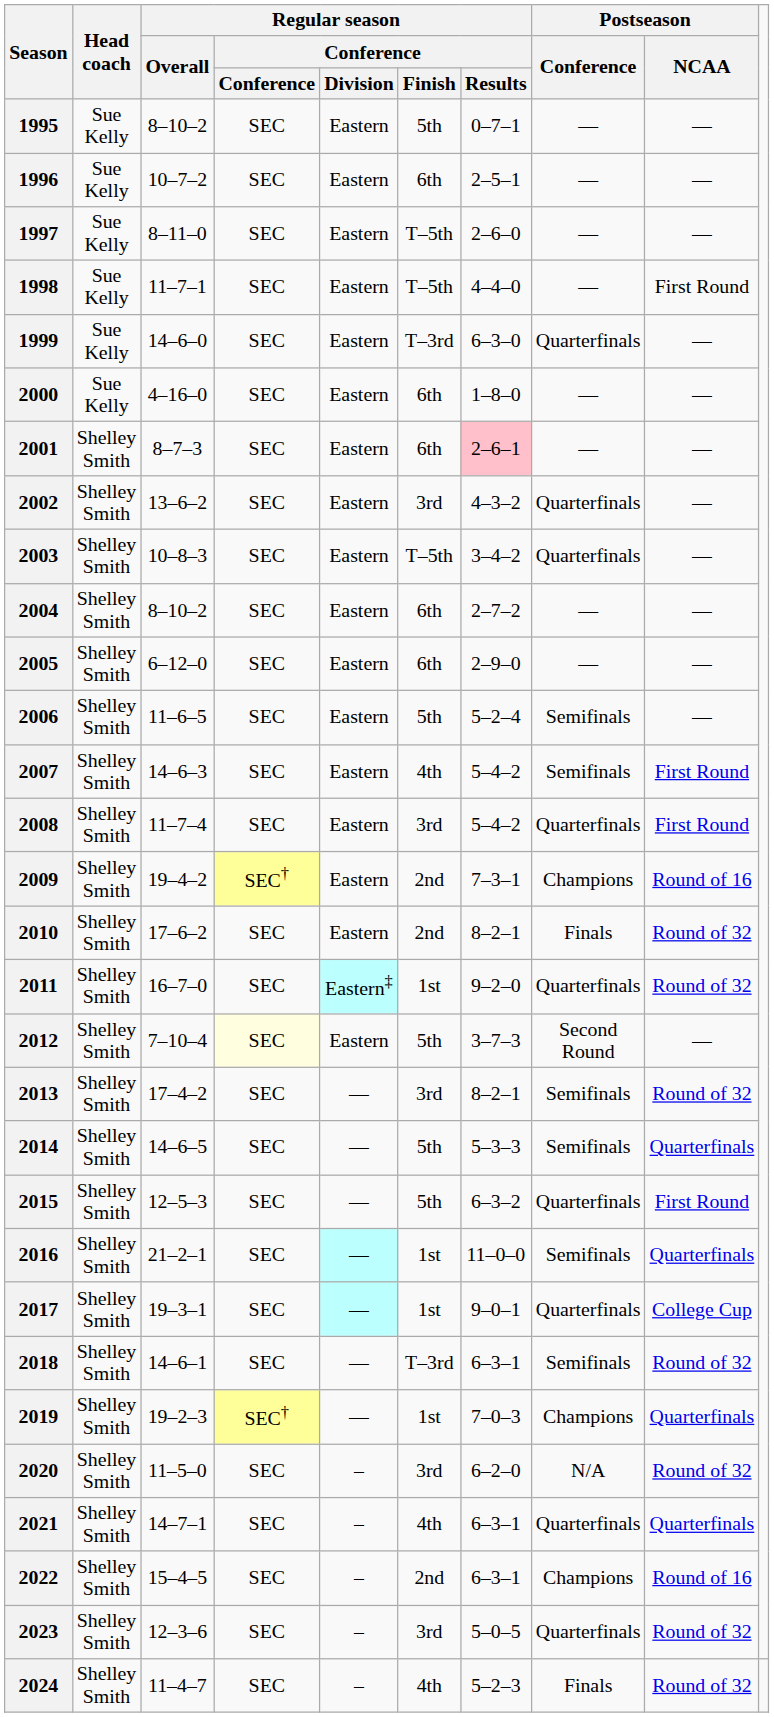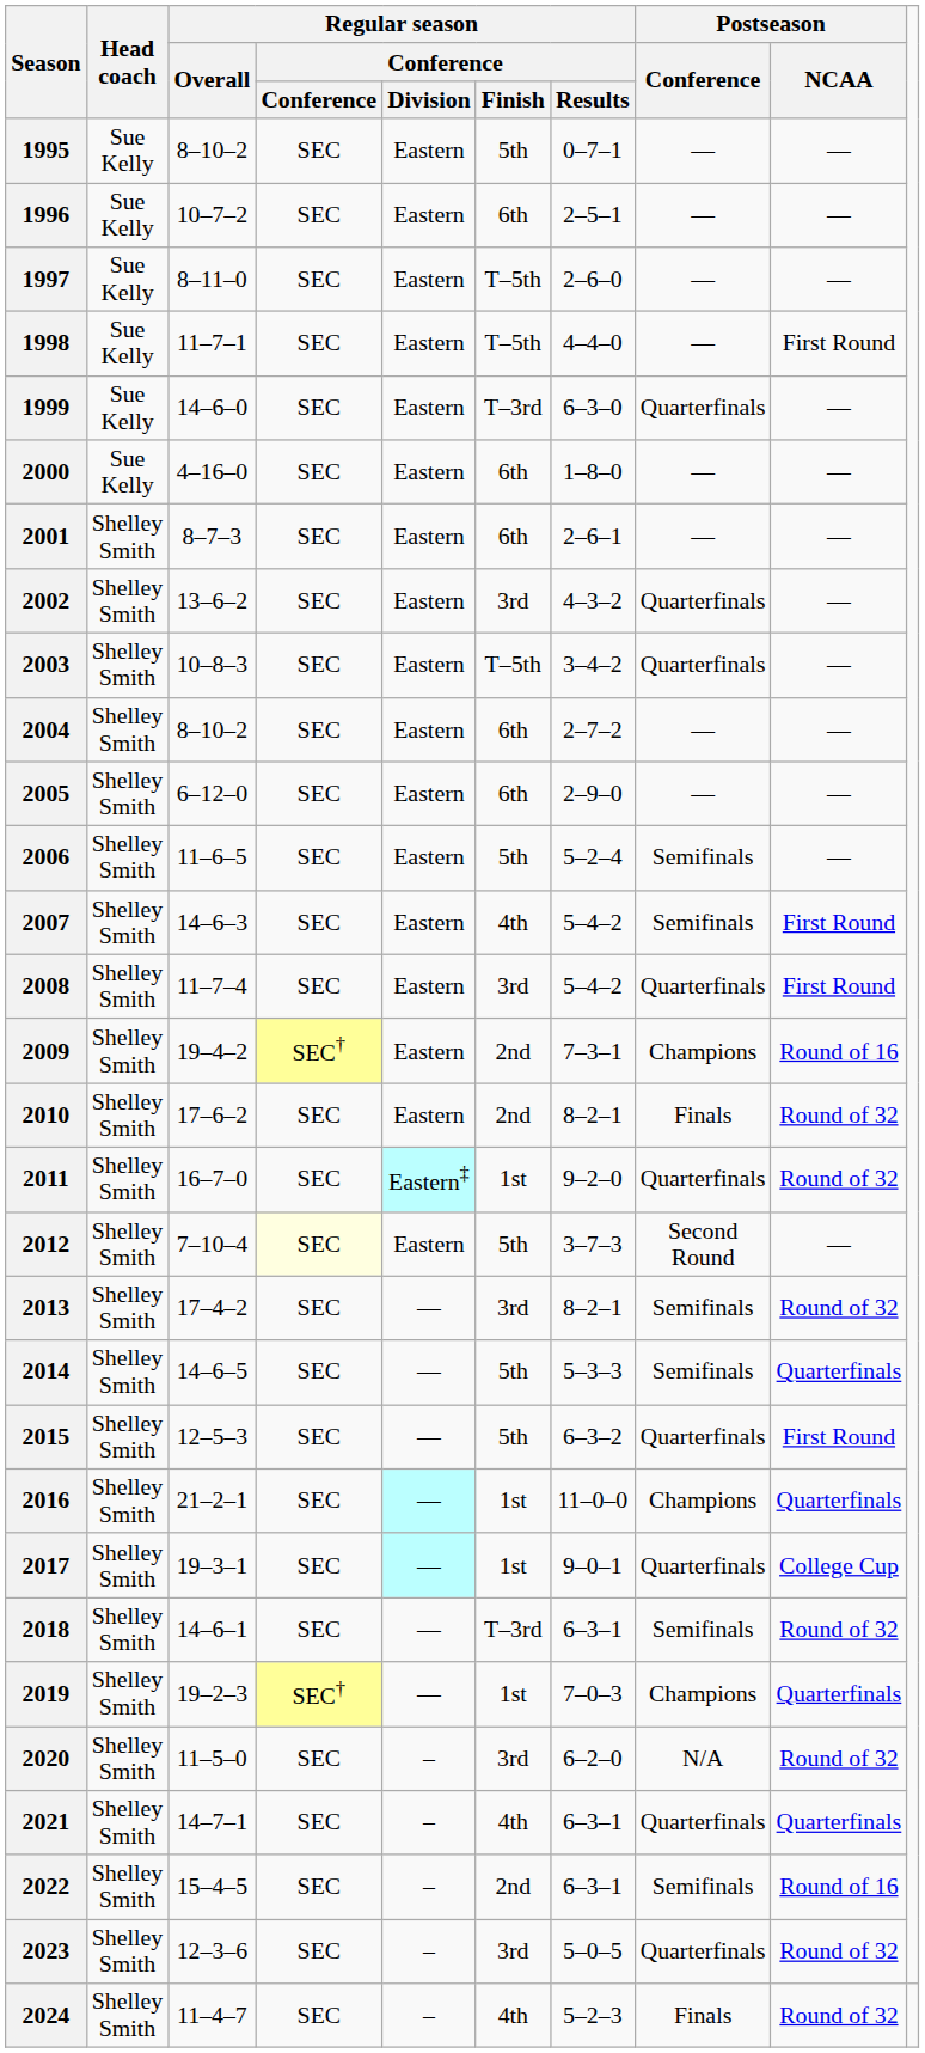2001 | Regular season / Conference / Results: pink background -> no background
2016 | Postseason / Conference: Semifinals -> Champions
2022 | Postseason / Conference: Champions -> Semifinals
